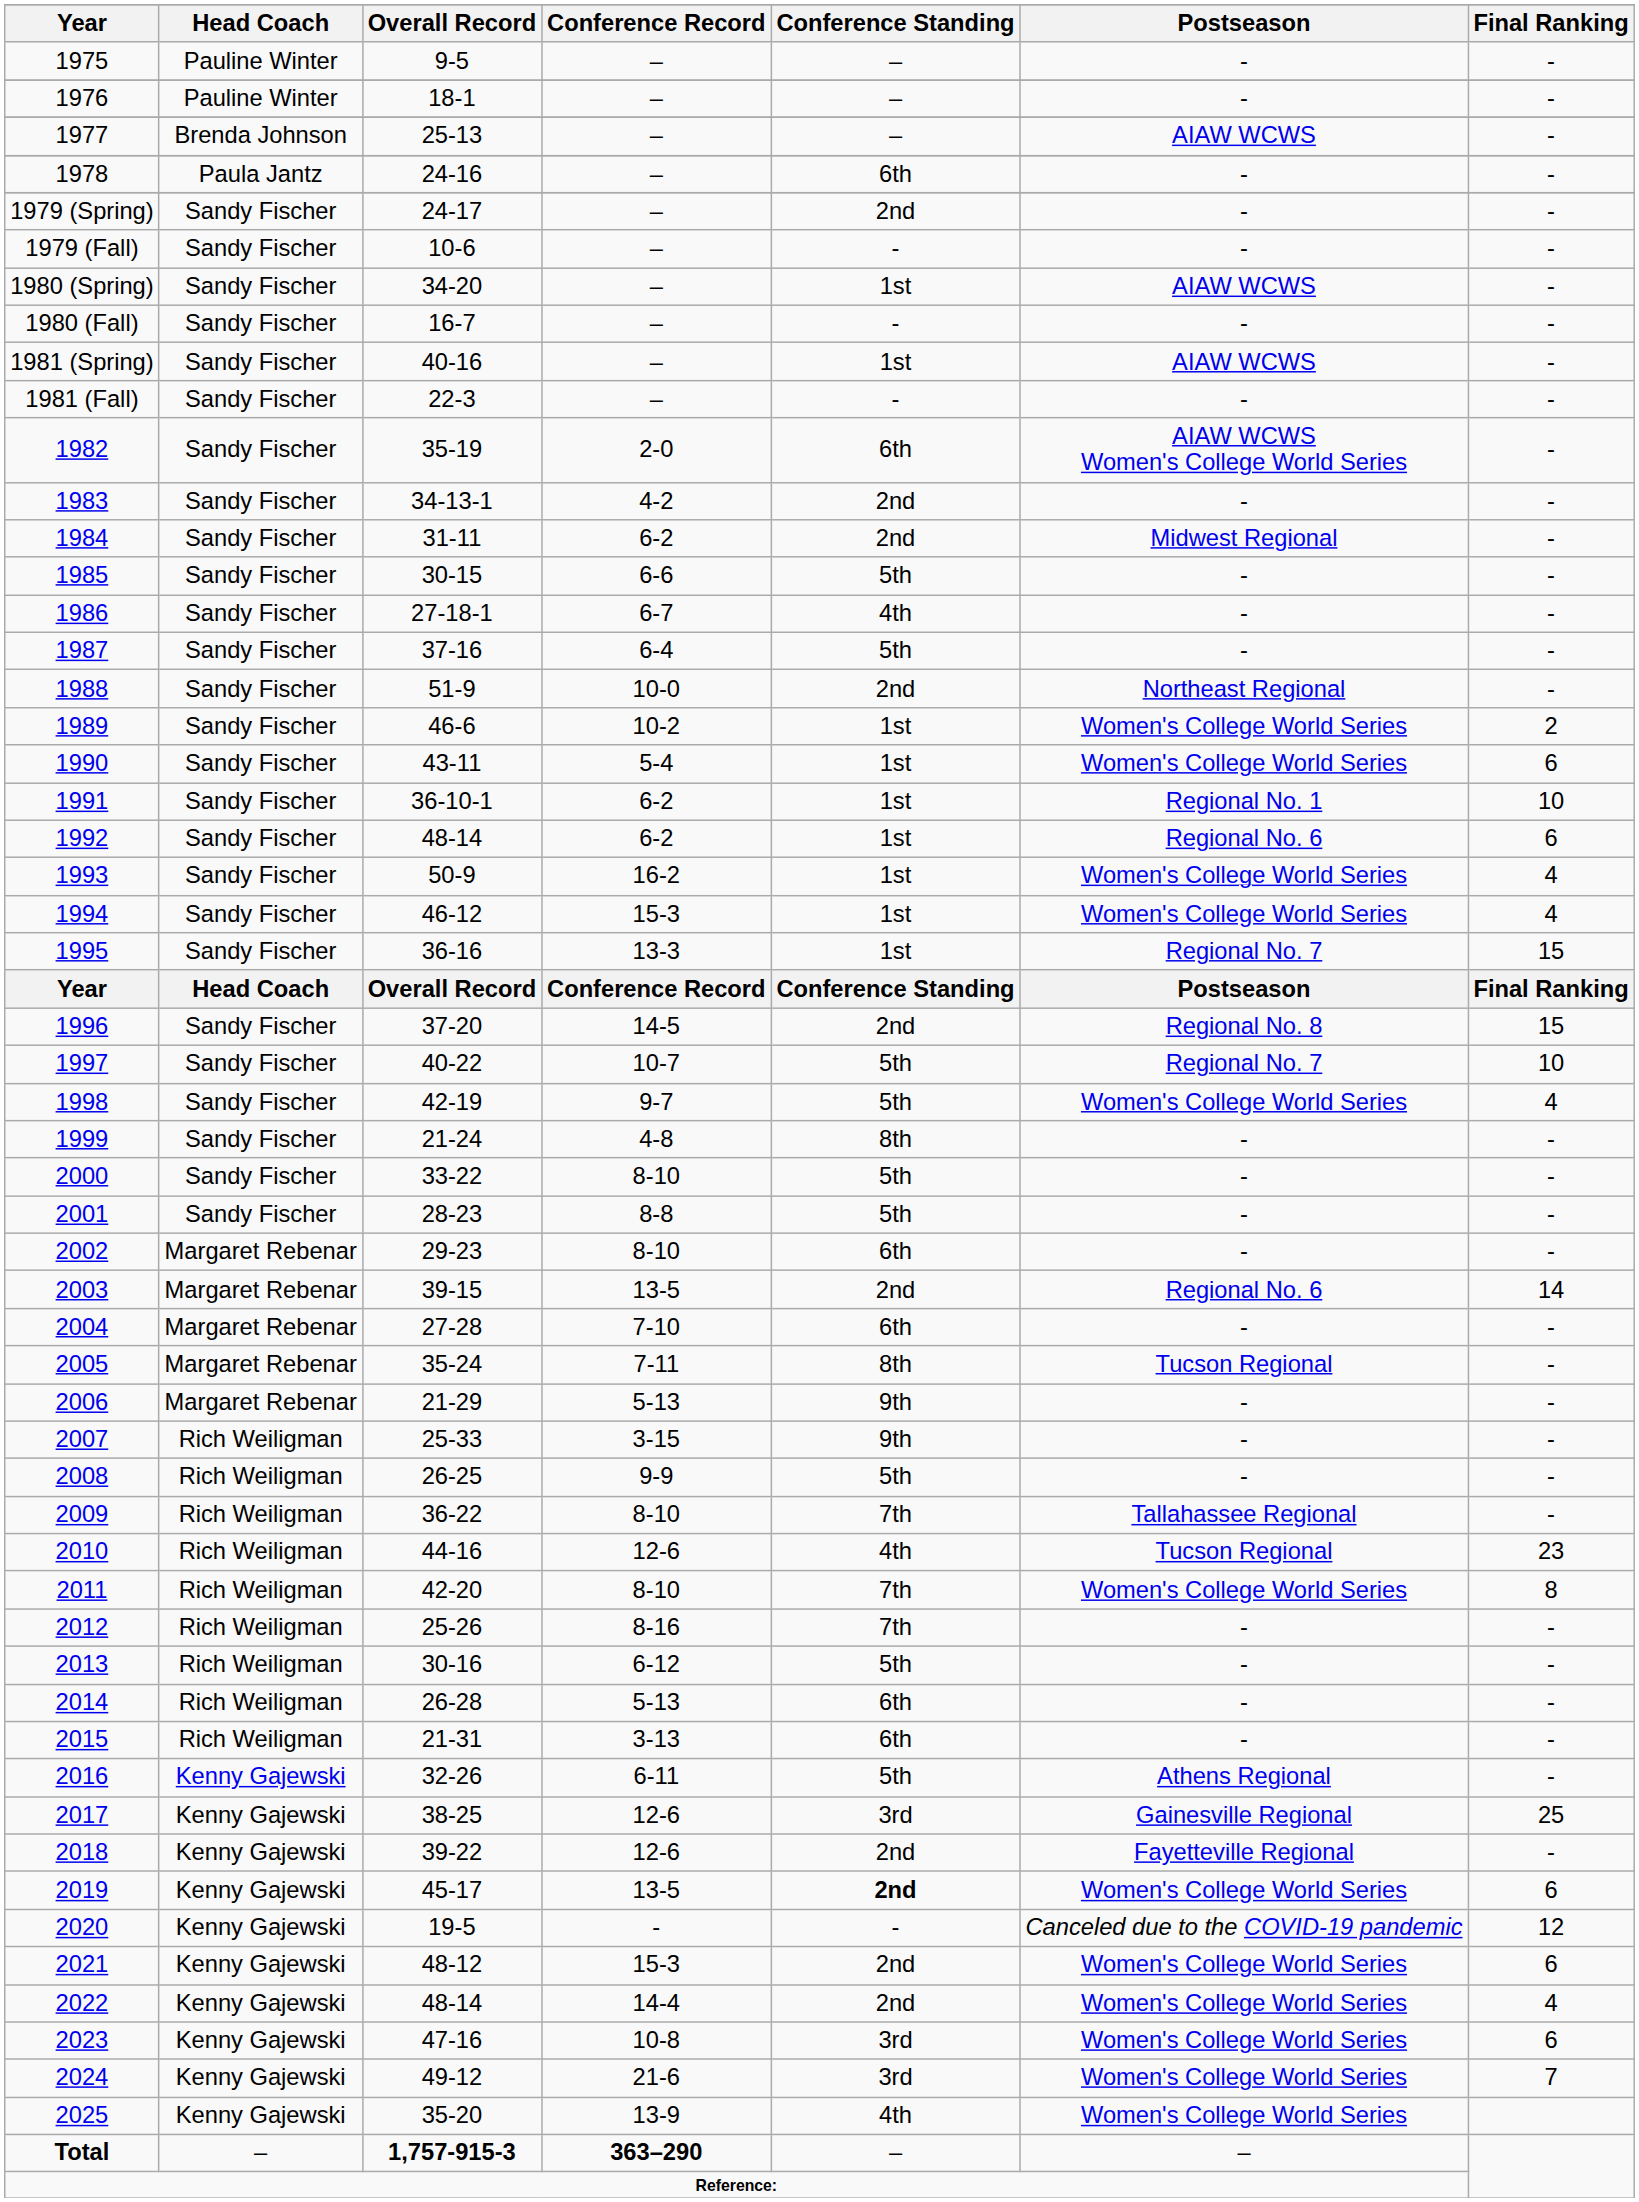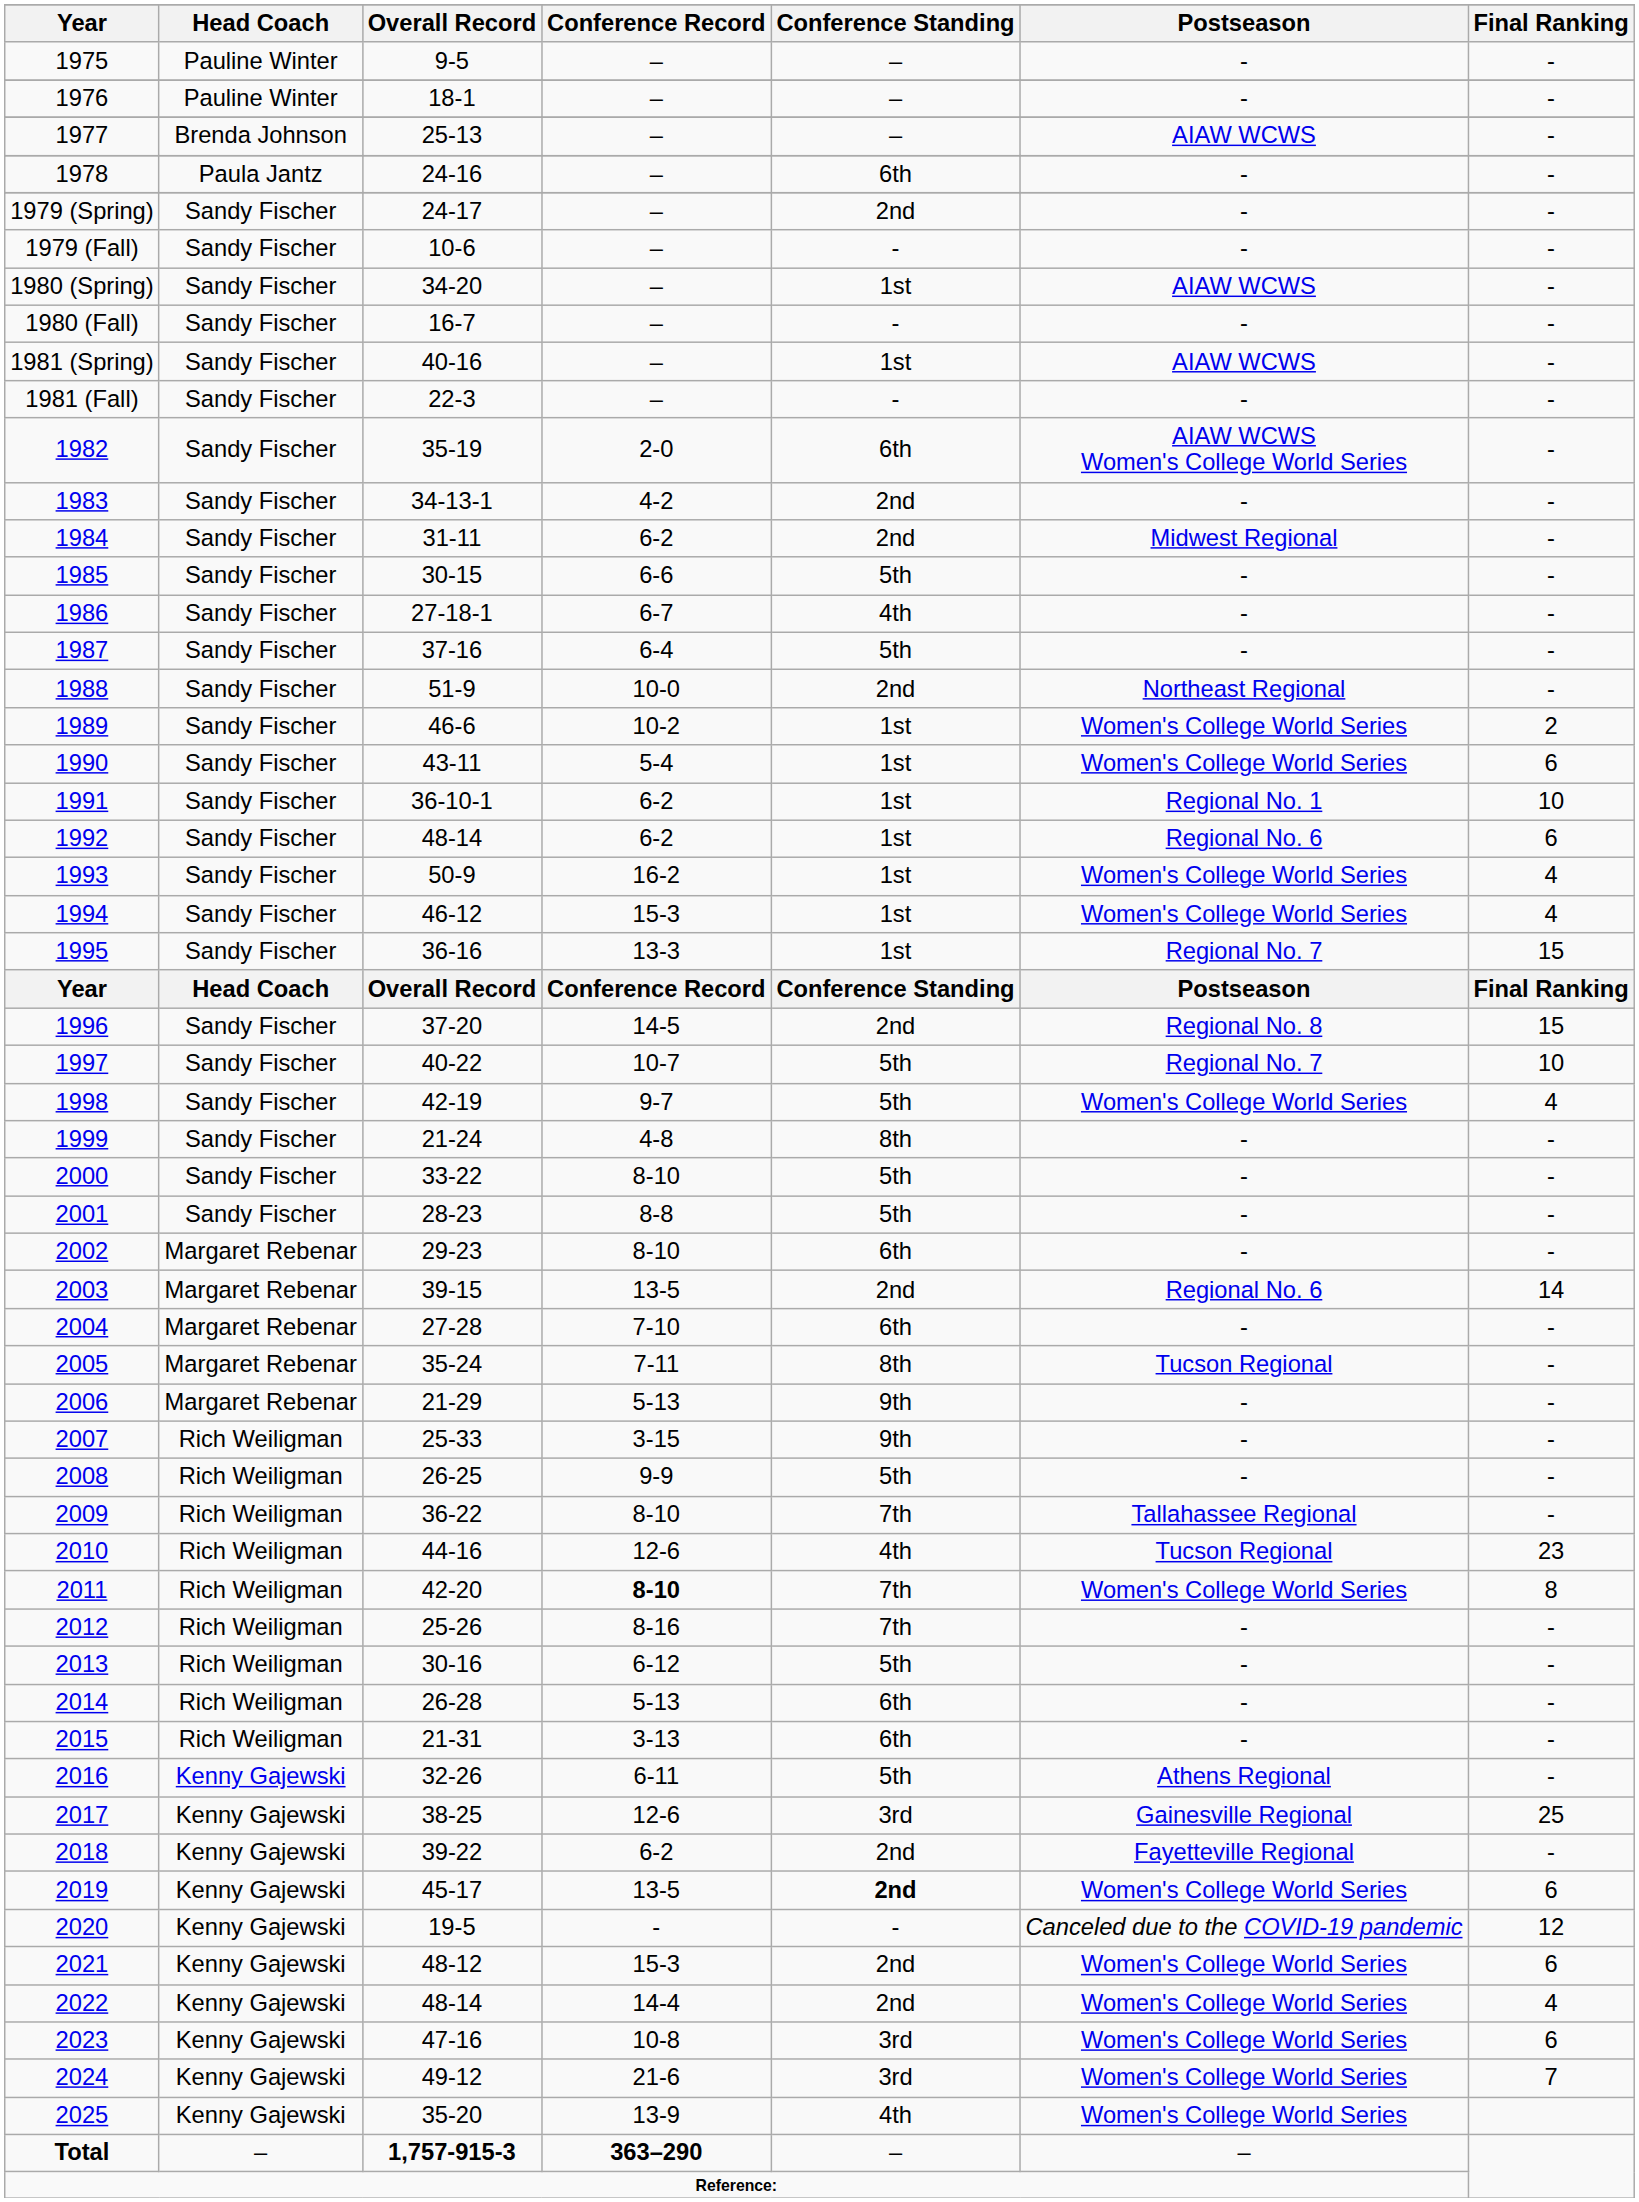2011 | Conference Record: normal -> bold
2018 | Conference Record: 12-6 -> 6-2
